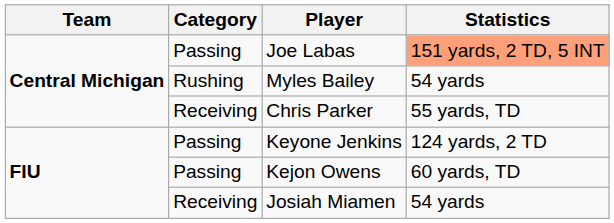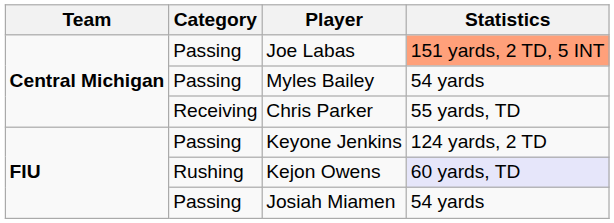Myles Bailey | Category: Rushing -> Passing
Kejon Owens | Category: Passing -> Rushing
Kejon Owens | Statistics: no background -> lavender background
Josiah Miamen | Category: Receiving -> Passing
